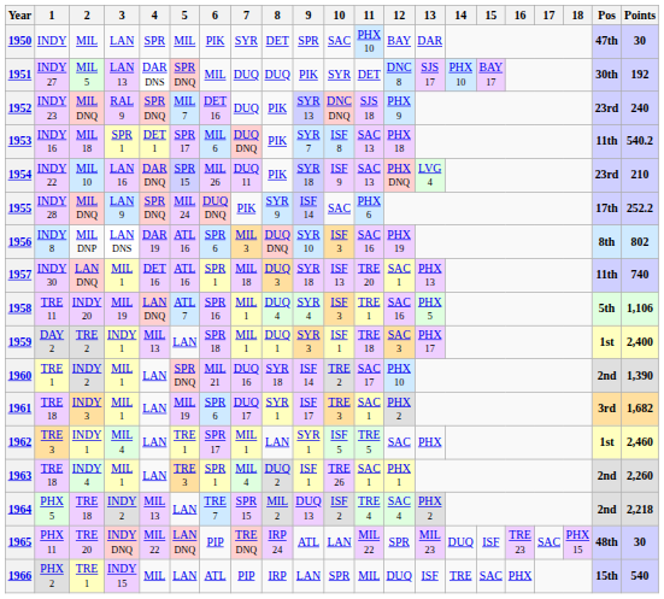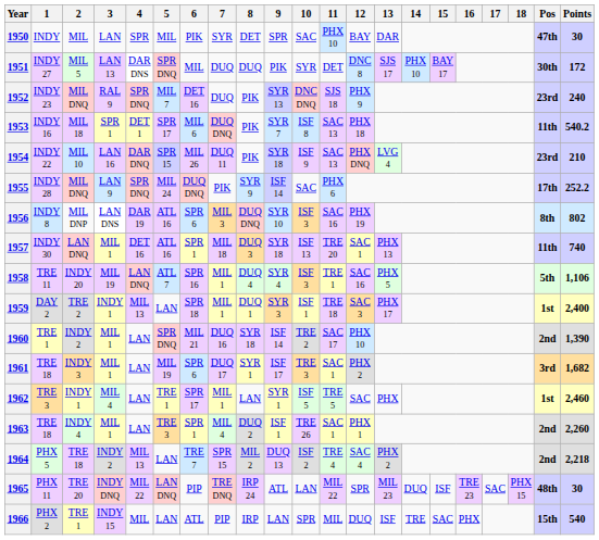1951 | Points: 192 -> 172
